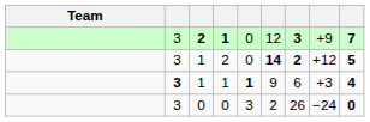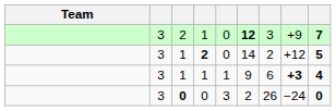row 2 | column 3: bold -> normal
row 2 | column 4: bold -> normal
row 2 | column 6: normal -> bold
row 2 | column 7: bold -> normal
row 3 | column 4: normal -> bold
row 3 | column 6: bold -> normal
row 3 | column 7: bold -> normal
row 4 | column 2: bold -> normal
row 4 | column 5: bold -> normal
row 4 | column 8: normal -> bold
row 5 | column 3: normal -> bold
